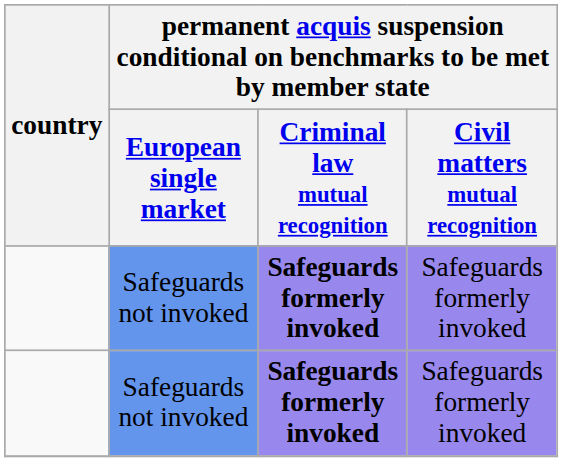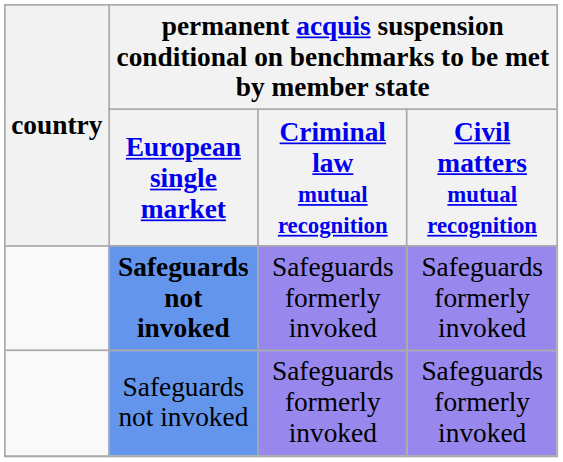row 3 | column 2: normal -> bold
row 3 | column 3: bold -> normal
row 4 | column 3: bold -> normal
